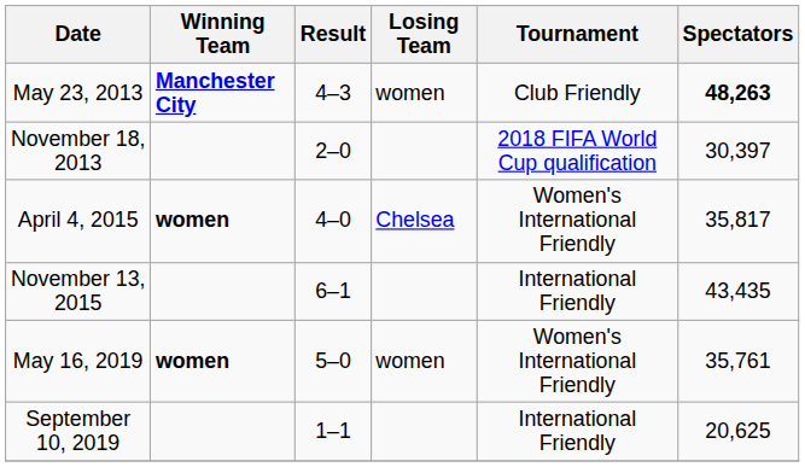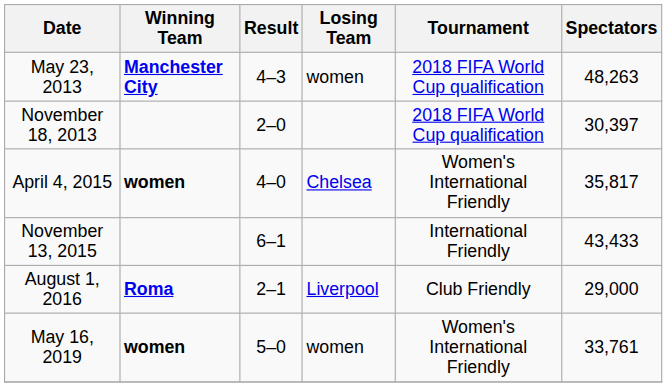May 23, 2013 | Tournament: Club Friendly -> 2018 FIFA World Cup qualification
May 23, 2013 | Spectators: bold -> normal
November 13, 2015 | Spectators: 43,435 -> 43,433
+ row: August 1, 2016 | Roma | 2–1 | Liverpool | Club Friendly | 29,000
May 16, 2019 | Spectators: 35,761 -> 33,761
- row: September 10, 2019 | 1–1 | International Friendly | 20,625
